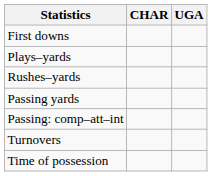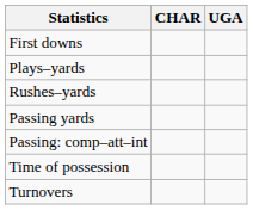rows swapped: Turnovers <-> Time of possession
